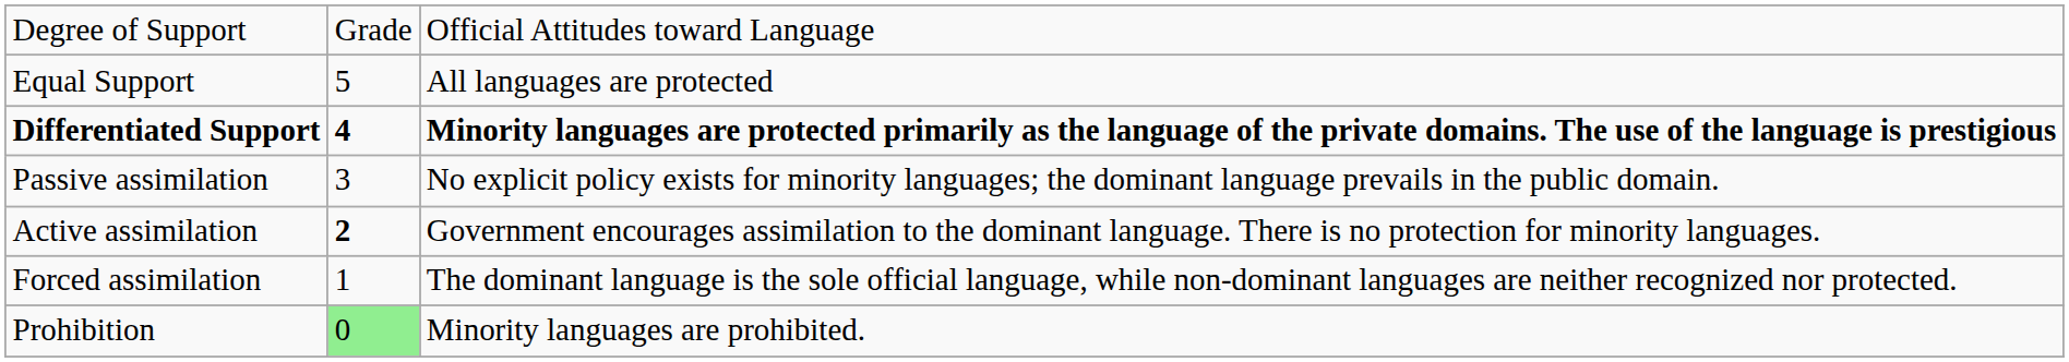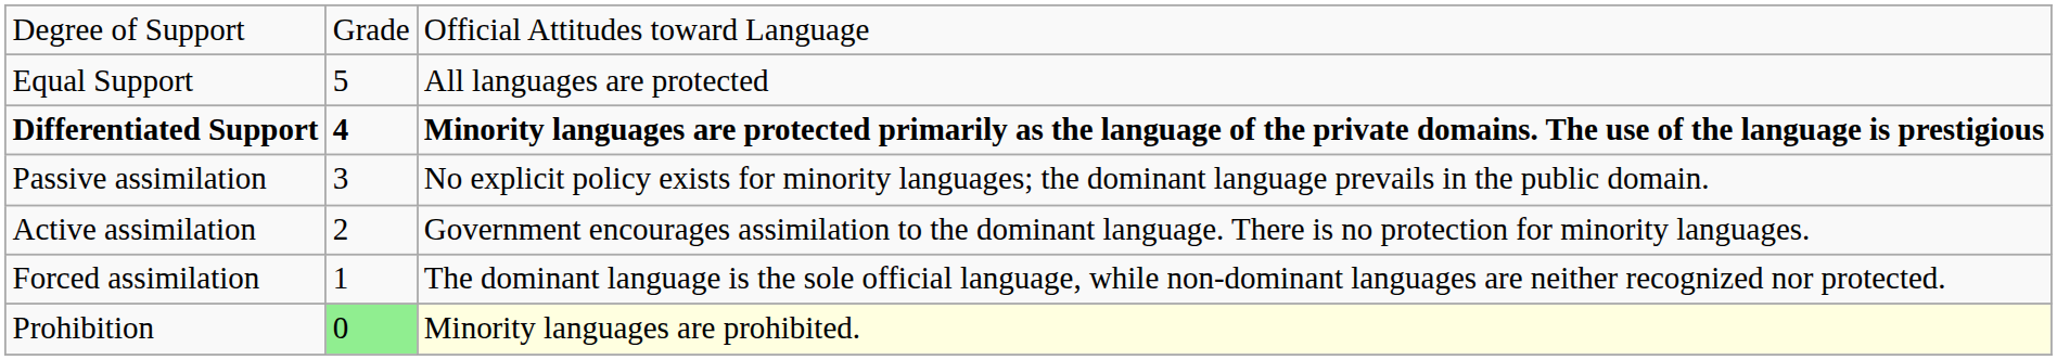Active assimilation | column 2: bold -> normal
Prohibition | column 3: no background -> lightyellow background
